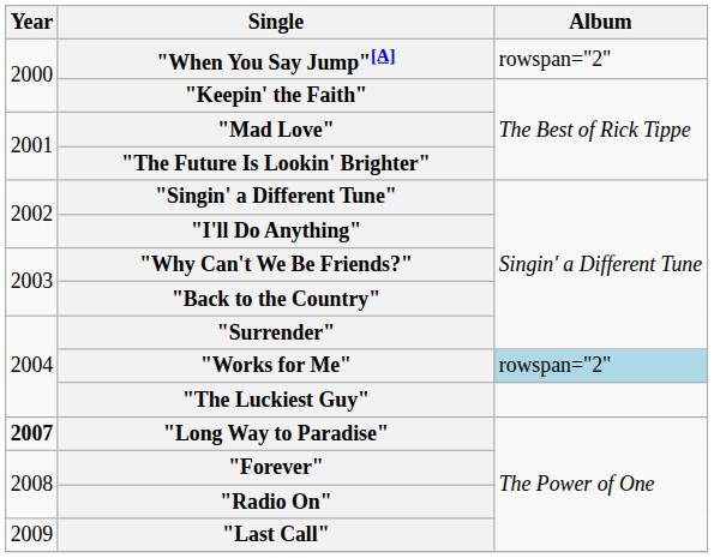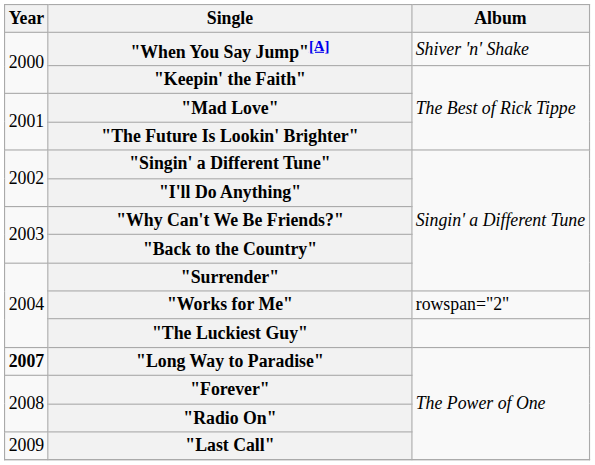"When You Say Jump"[A] | Album: rowspan="2" -> Shiver 'n' Shake
"Works for Me" | Album: lightblue background -> no background
